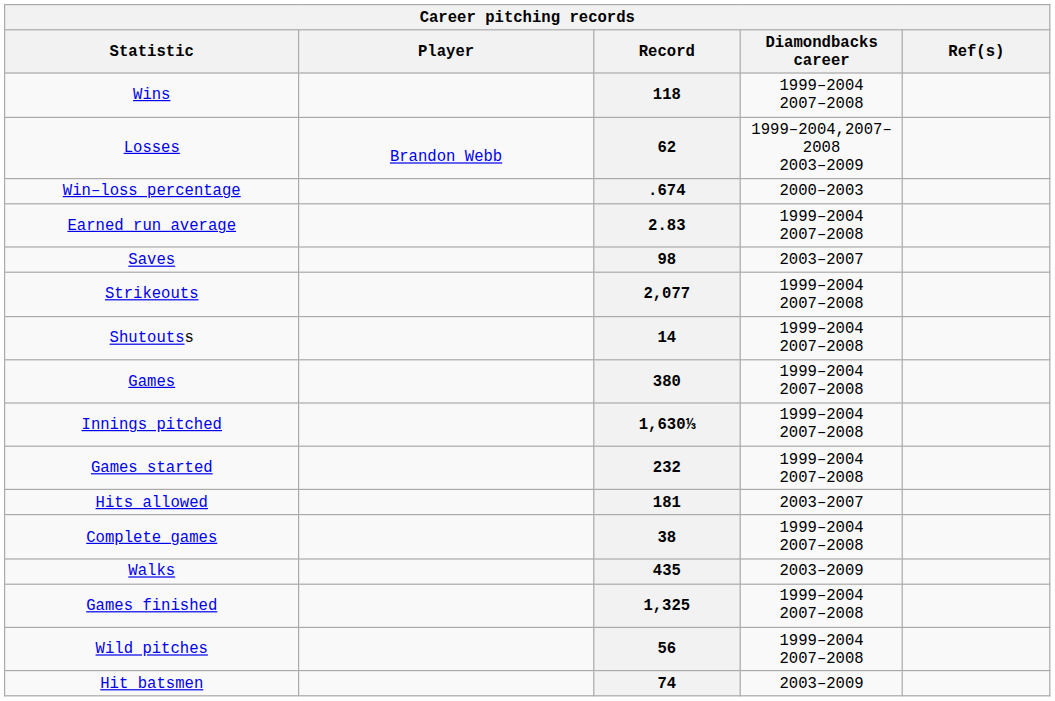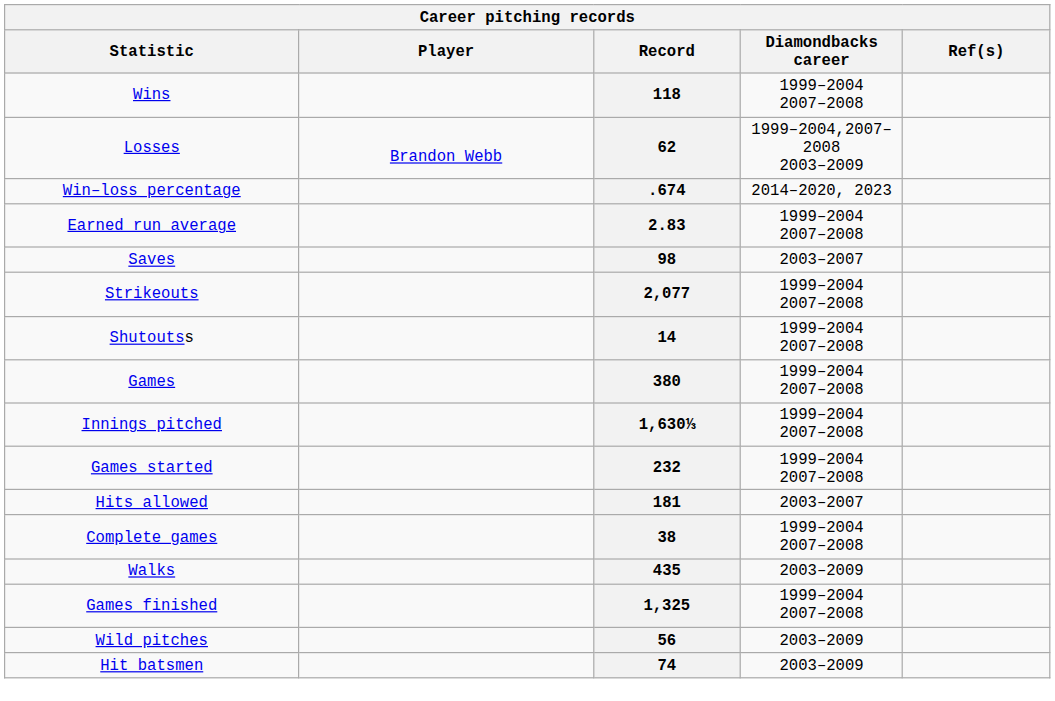.674 | Diamondbacks career: 2000–2003 -> 2014–2020, 2023
56 | Diamondbacks career: 1999–2004 2007–2008 -> 2003–2009
